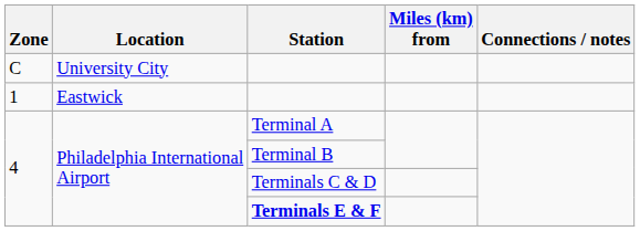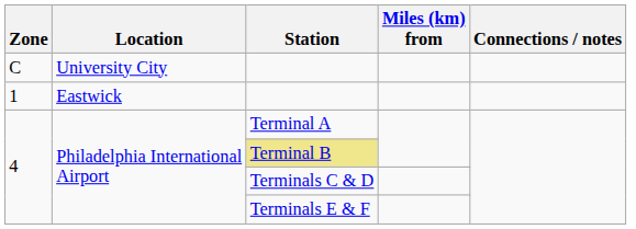Terminal B | Station: no background -> khaki background
Terminals E & F | Station: bold -> normal
